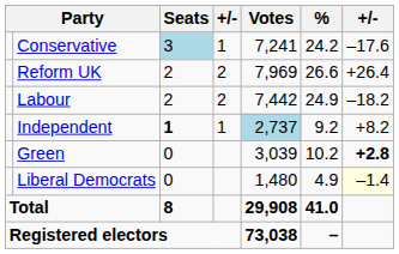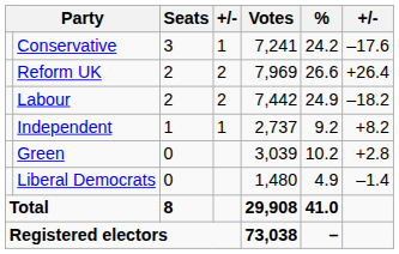Conservative | Seats: lightblue background -> no background
Independent | Seats: bold -> normal
Independent | Votes: lightblue background -> no background
Green | column 7: bold -> normal
Liberal Democrats | column 7: lightyellow background -> no background
